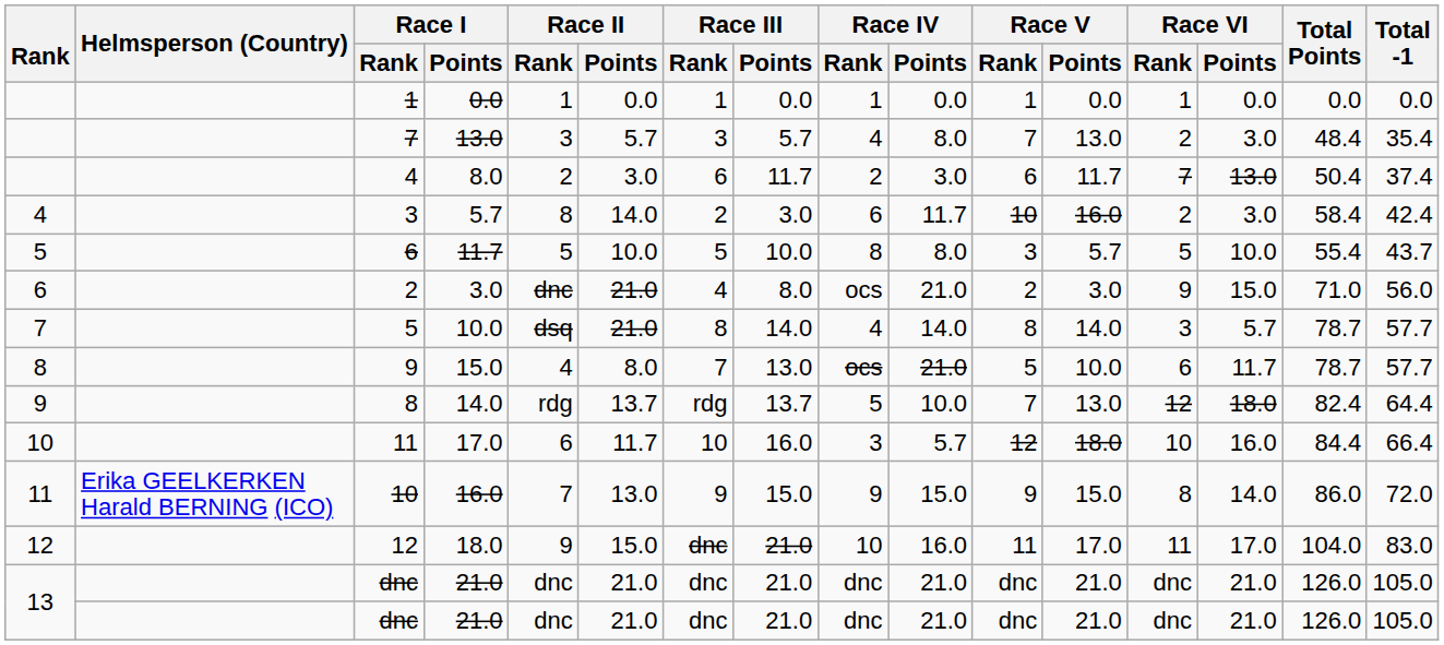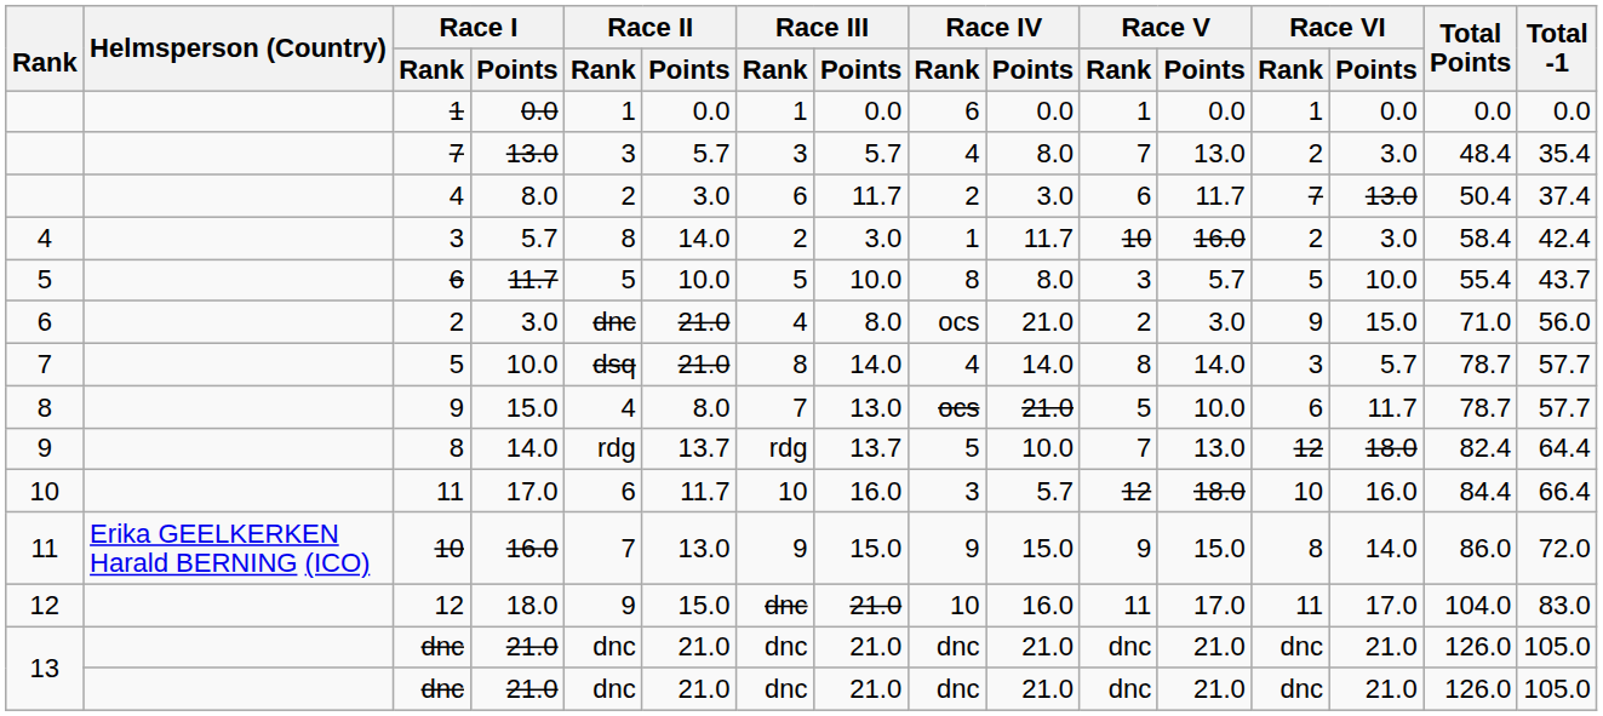row 3 | Race IV / Rank: 1 -> 6
row 6 | Race IV / Rank: 6 -> 1
